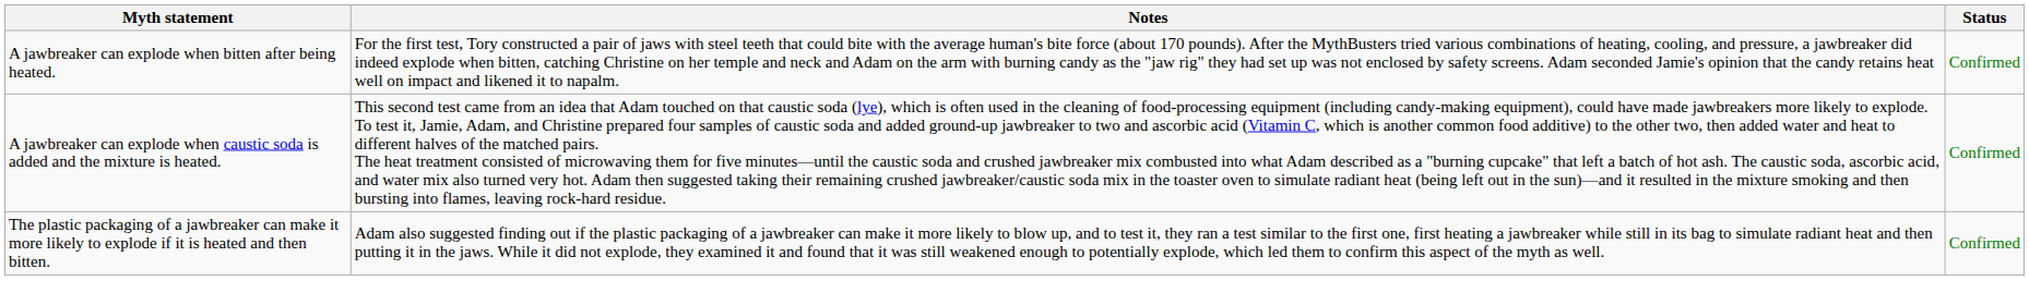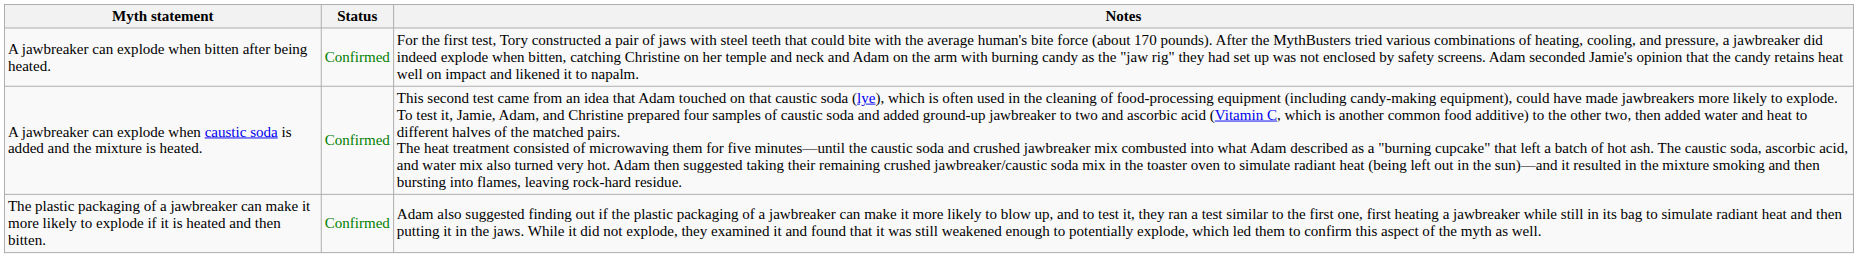columns swapped: Status <-> Notes
